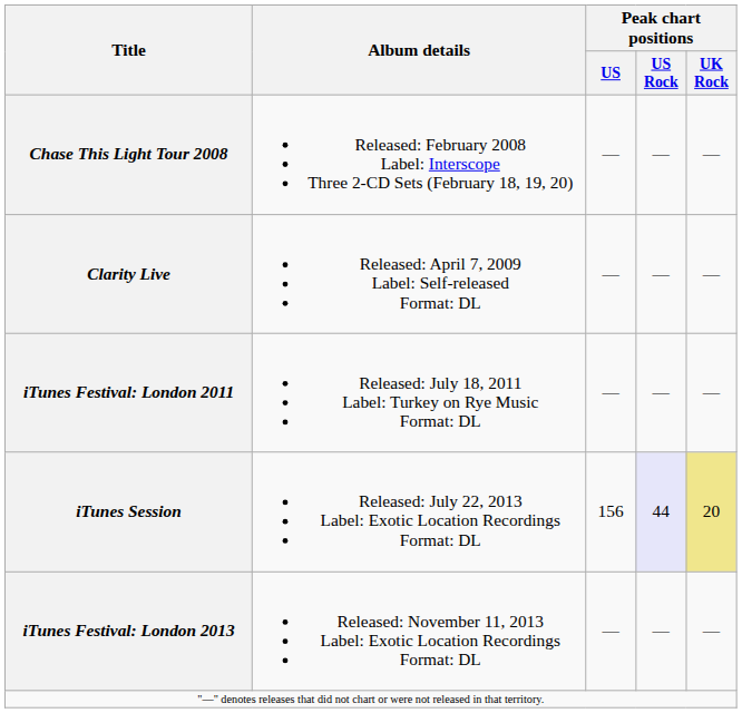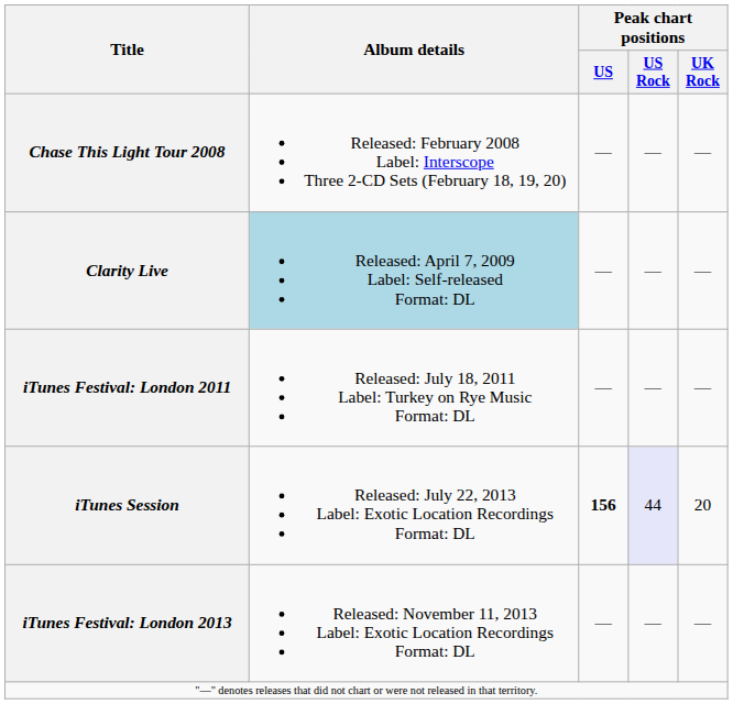Clarity Live | Album details: no background -> lightblue background
iTunes Session | Peak chart positions / US: normal -> bold
iTunes Session | Peak chart positions / UK Rock: khaki background -> no background
